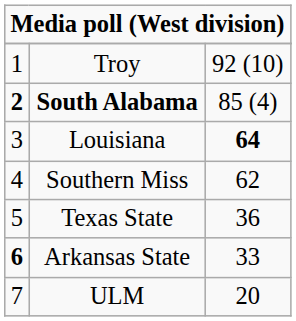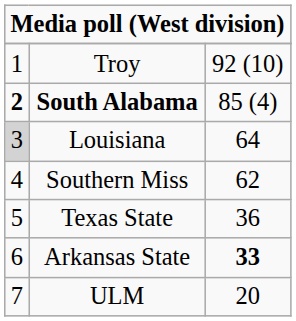Louisiana | column 1: no background -> lightgrey background
Louisiana | column 3: bold -> normal
Arkansas State | column 1: bold -> normal
Arkansas State | column 3: normal -> bold
